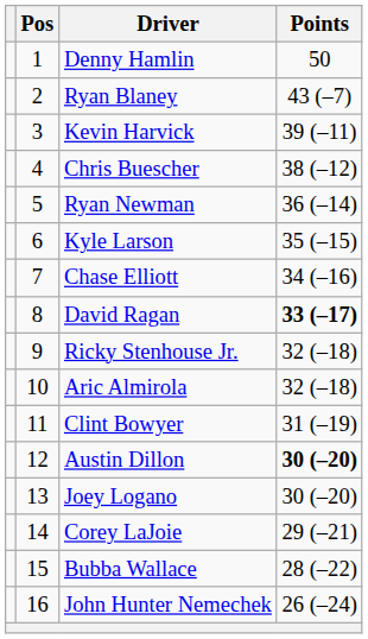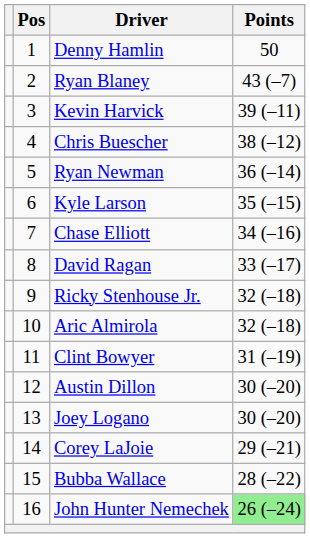David Ragan | Points: bold -> normal
Austin Dillon | Points: bold -> normal
John Hunter Nemechek | Points: no background -> lightgreen background
